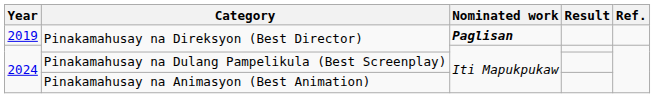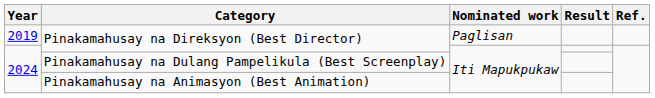2019 / Pinakamahusay na Direksyon (Best Director) | Nominated work: bold -> normal
